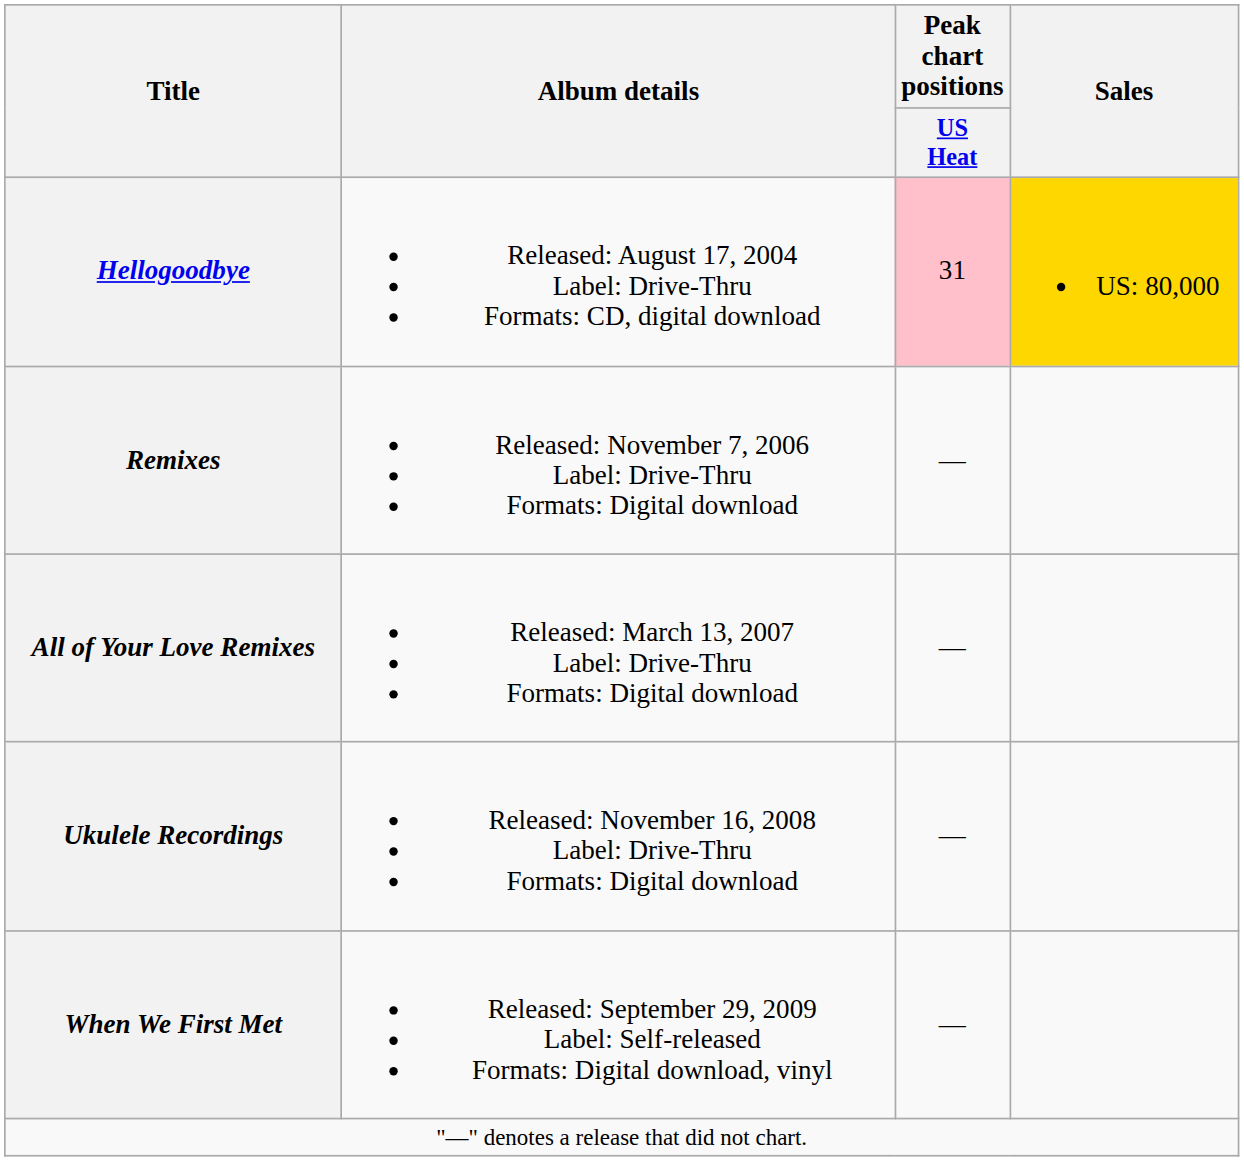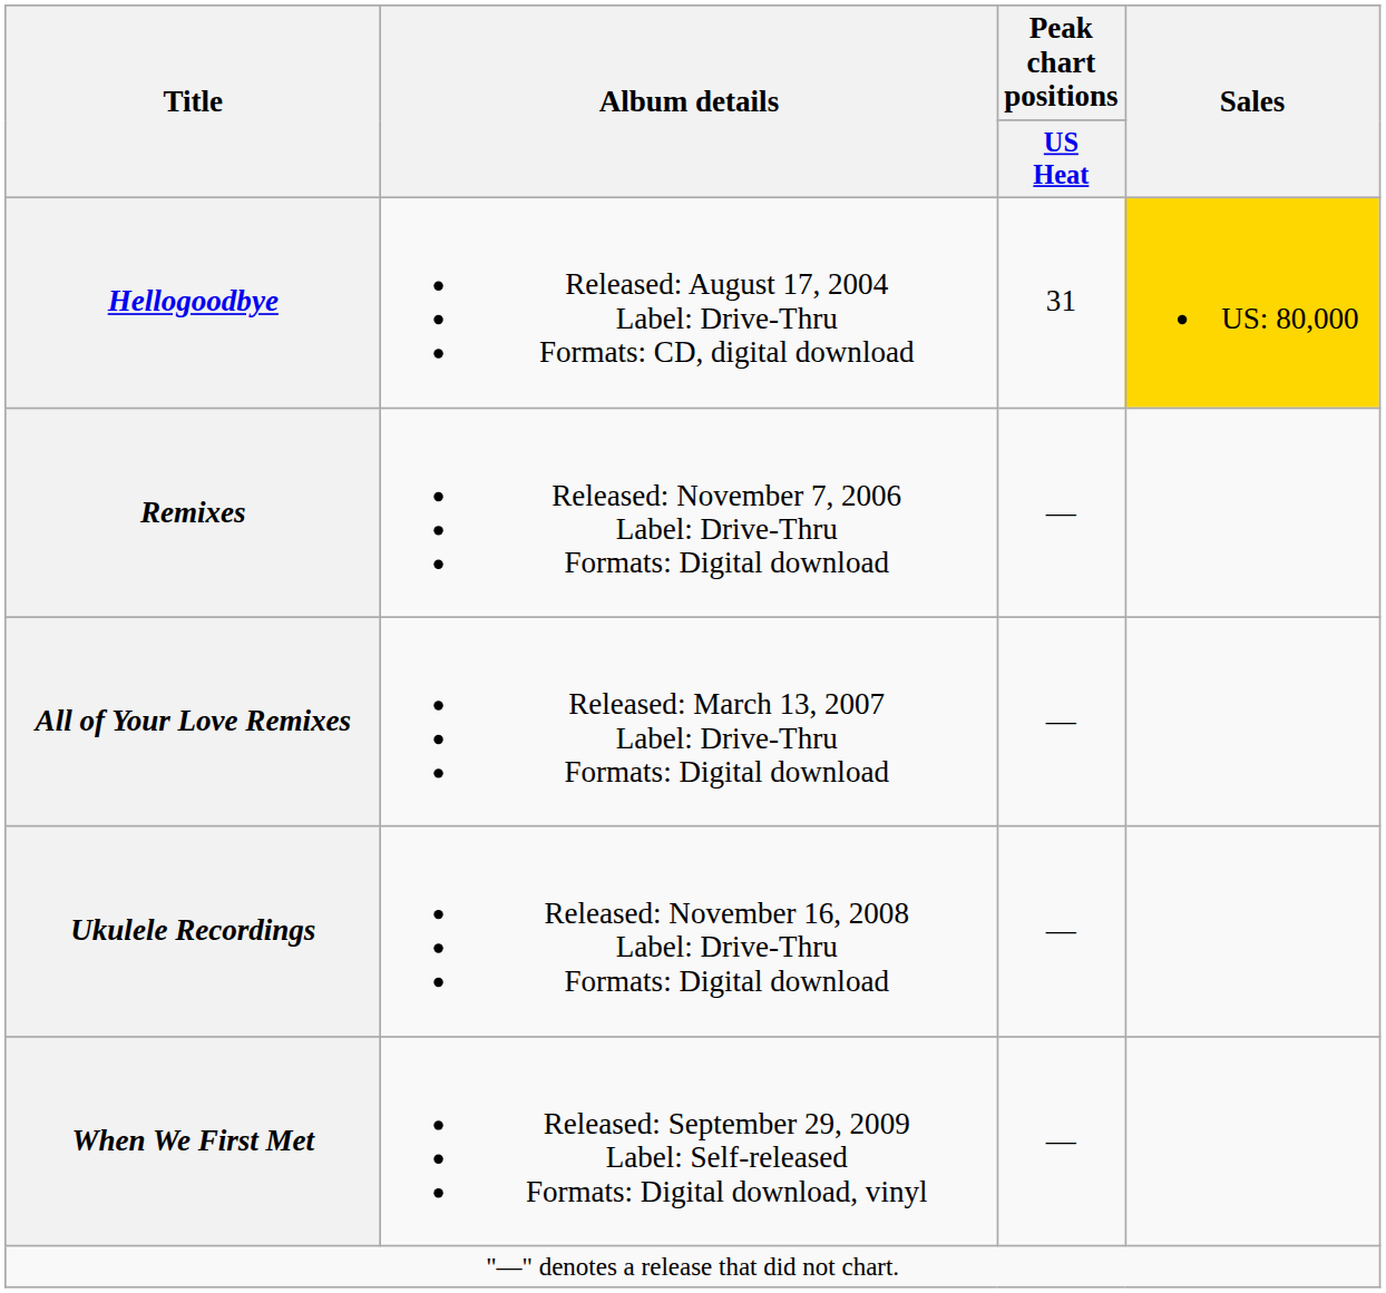Hellogoodbye | Peak chart positions / US Heat: pink background -> no background
